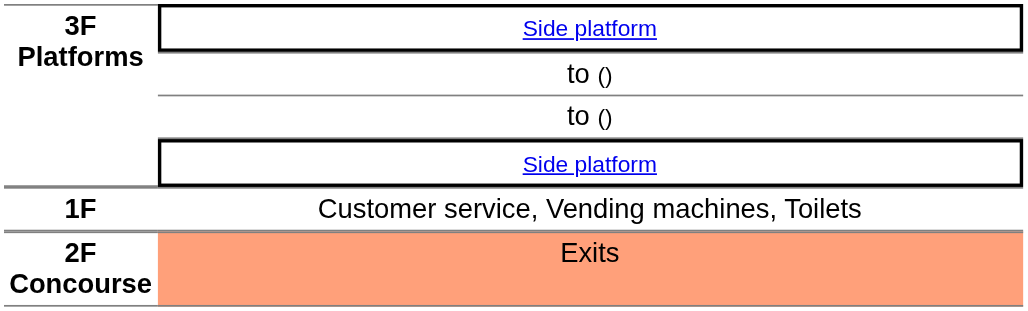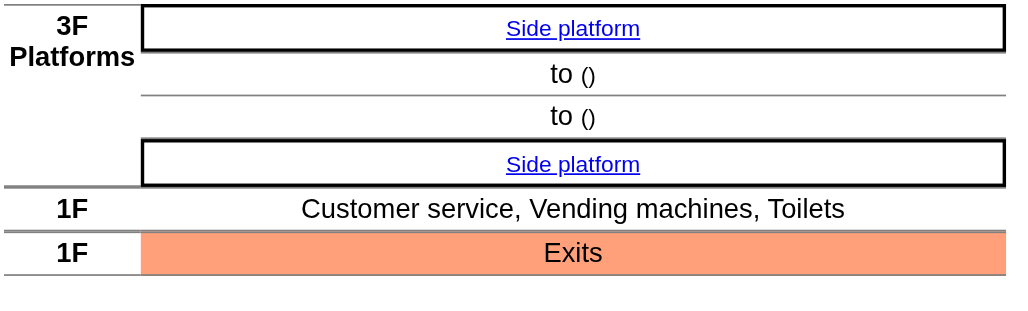row 6 | column 1: 2F Concourse -> 1F
